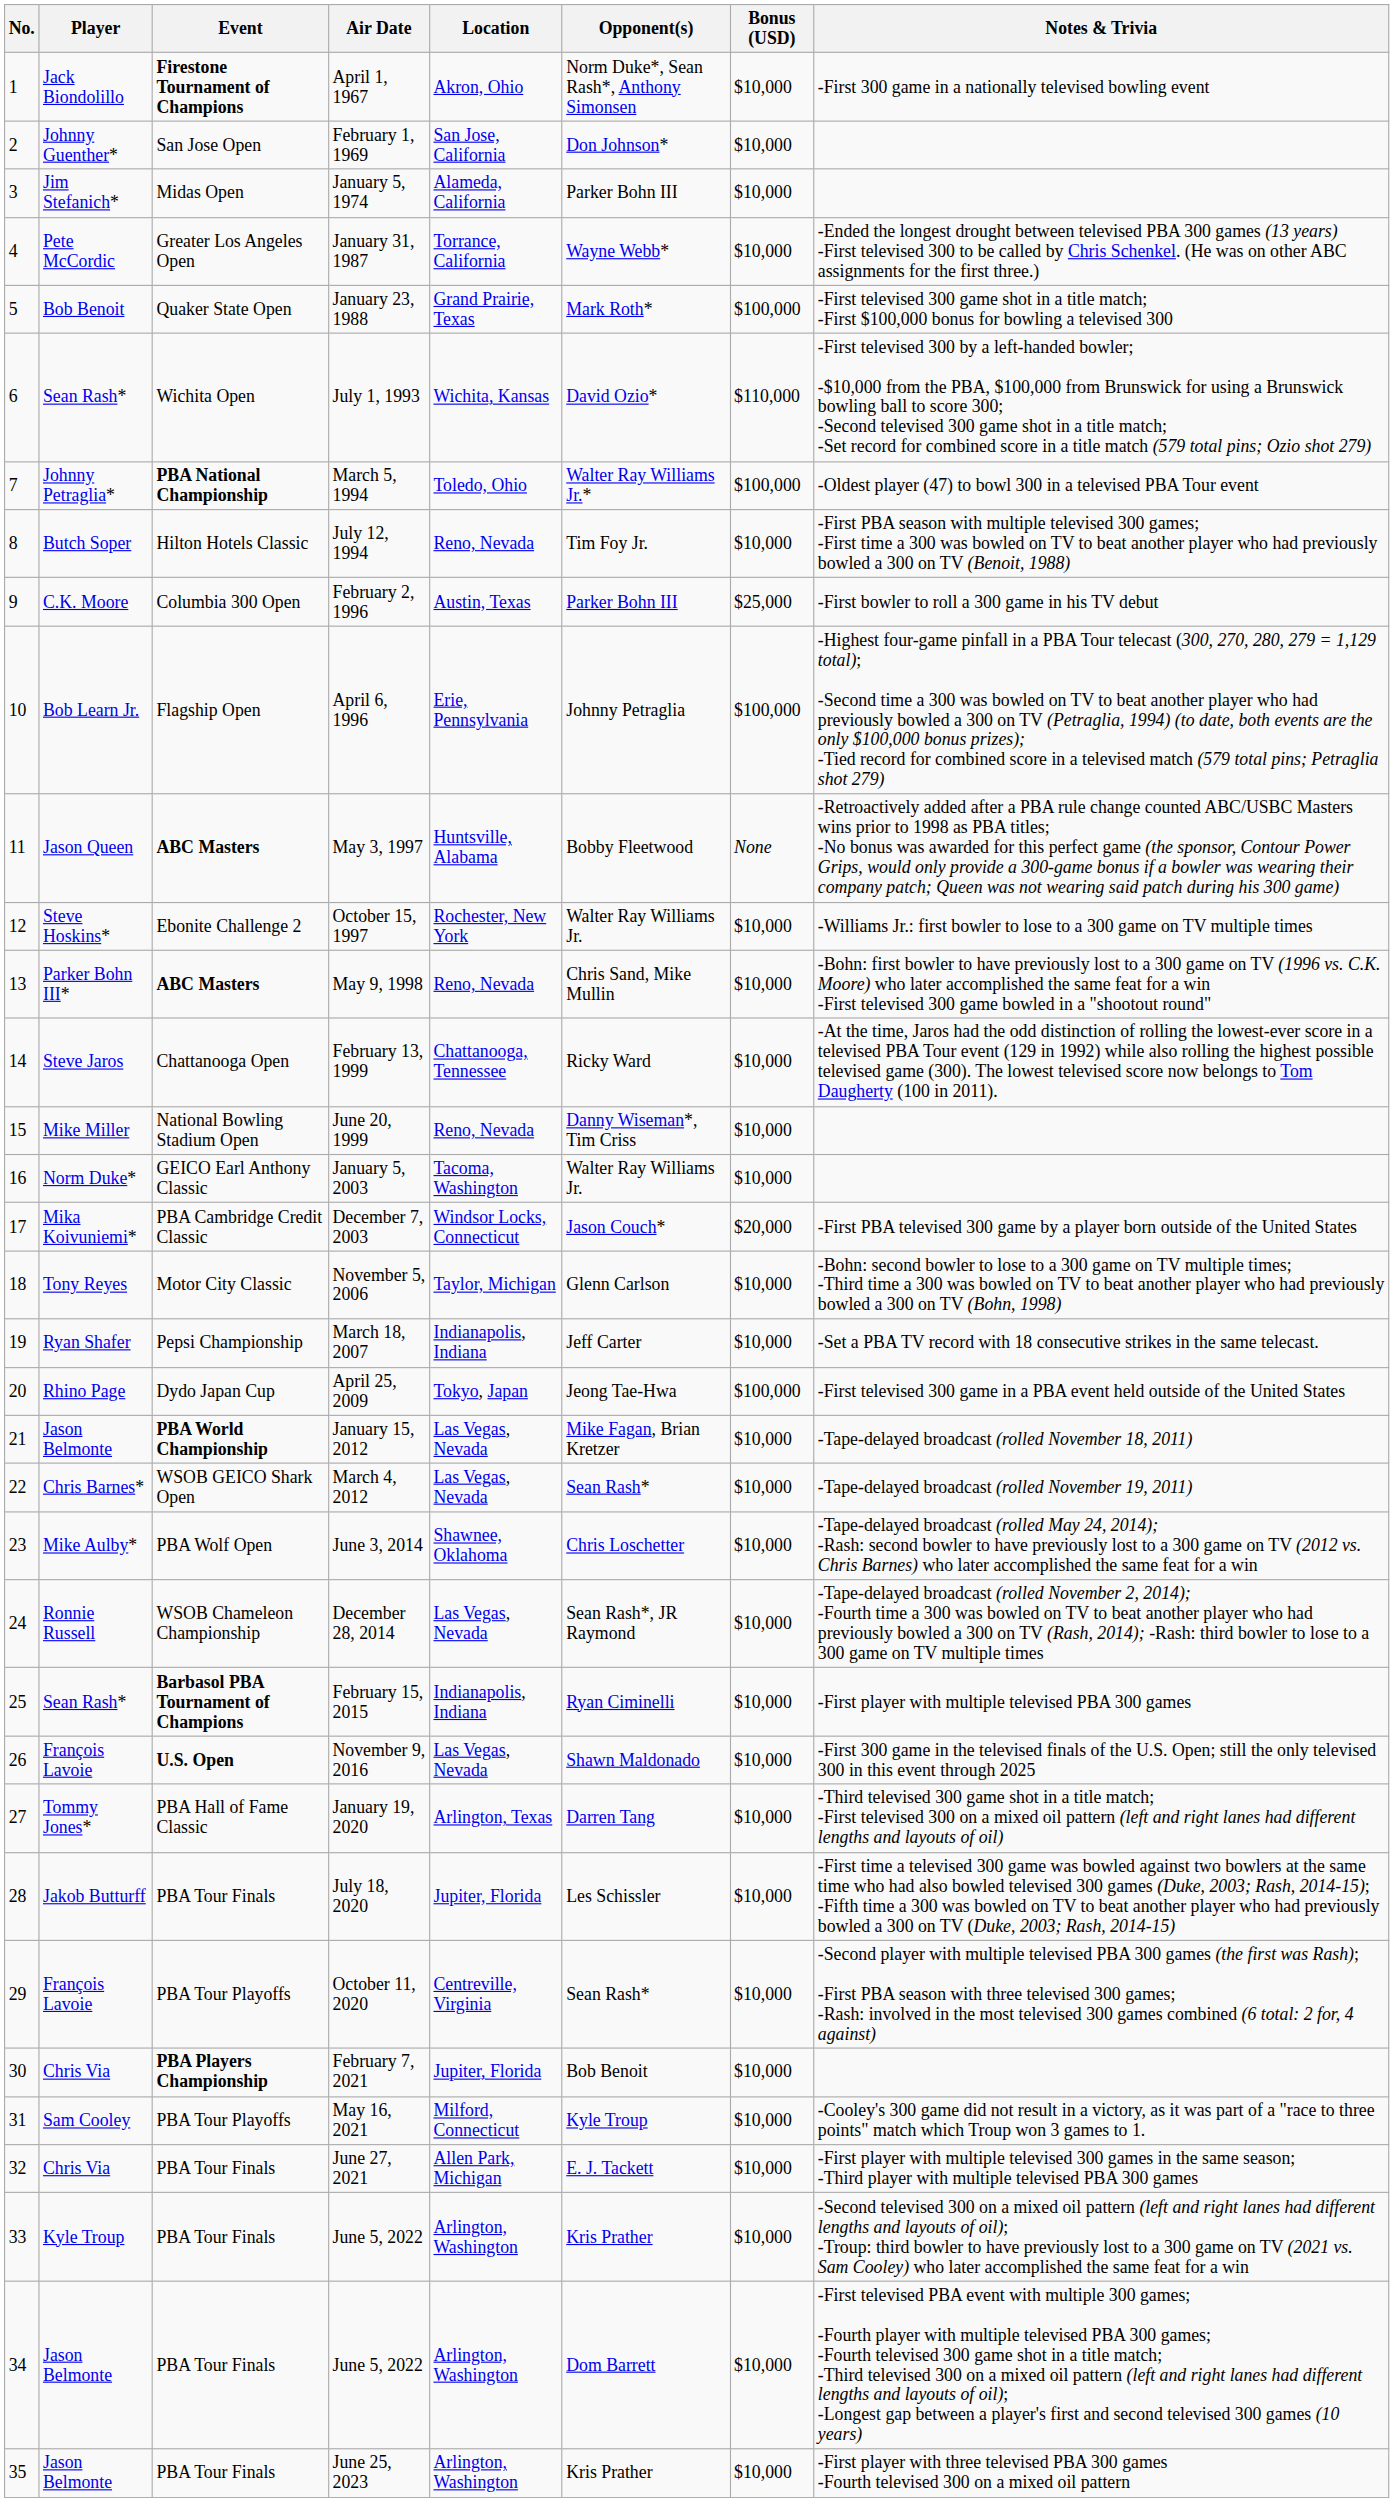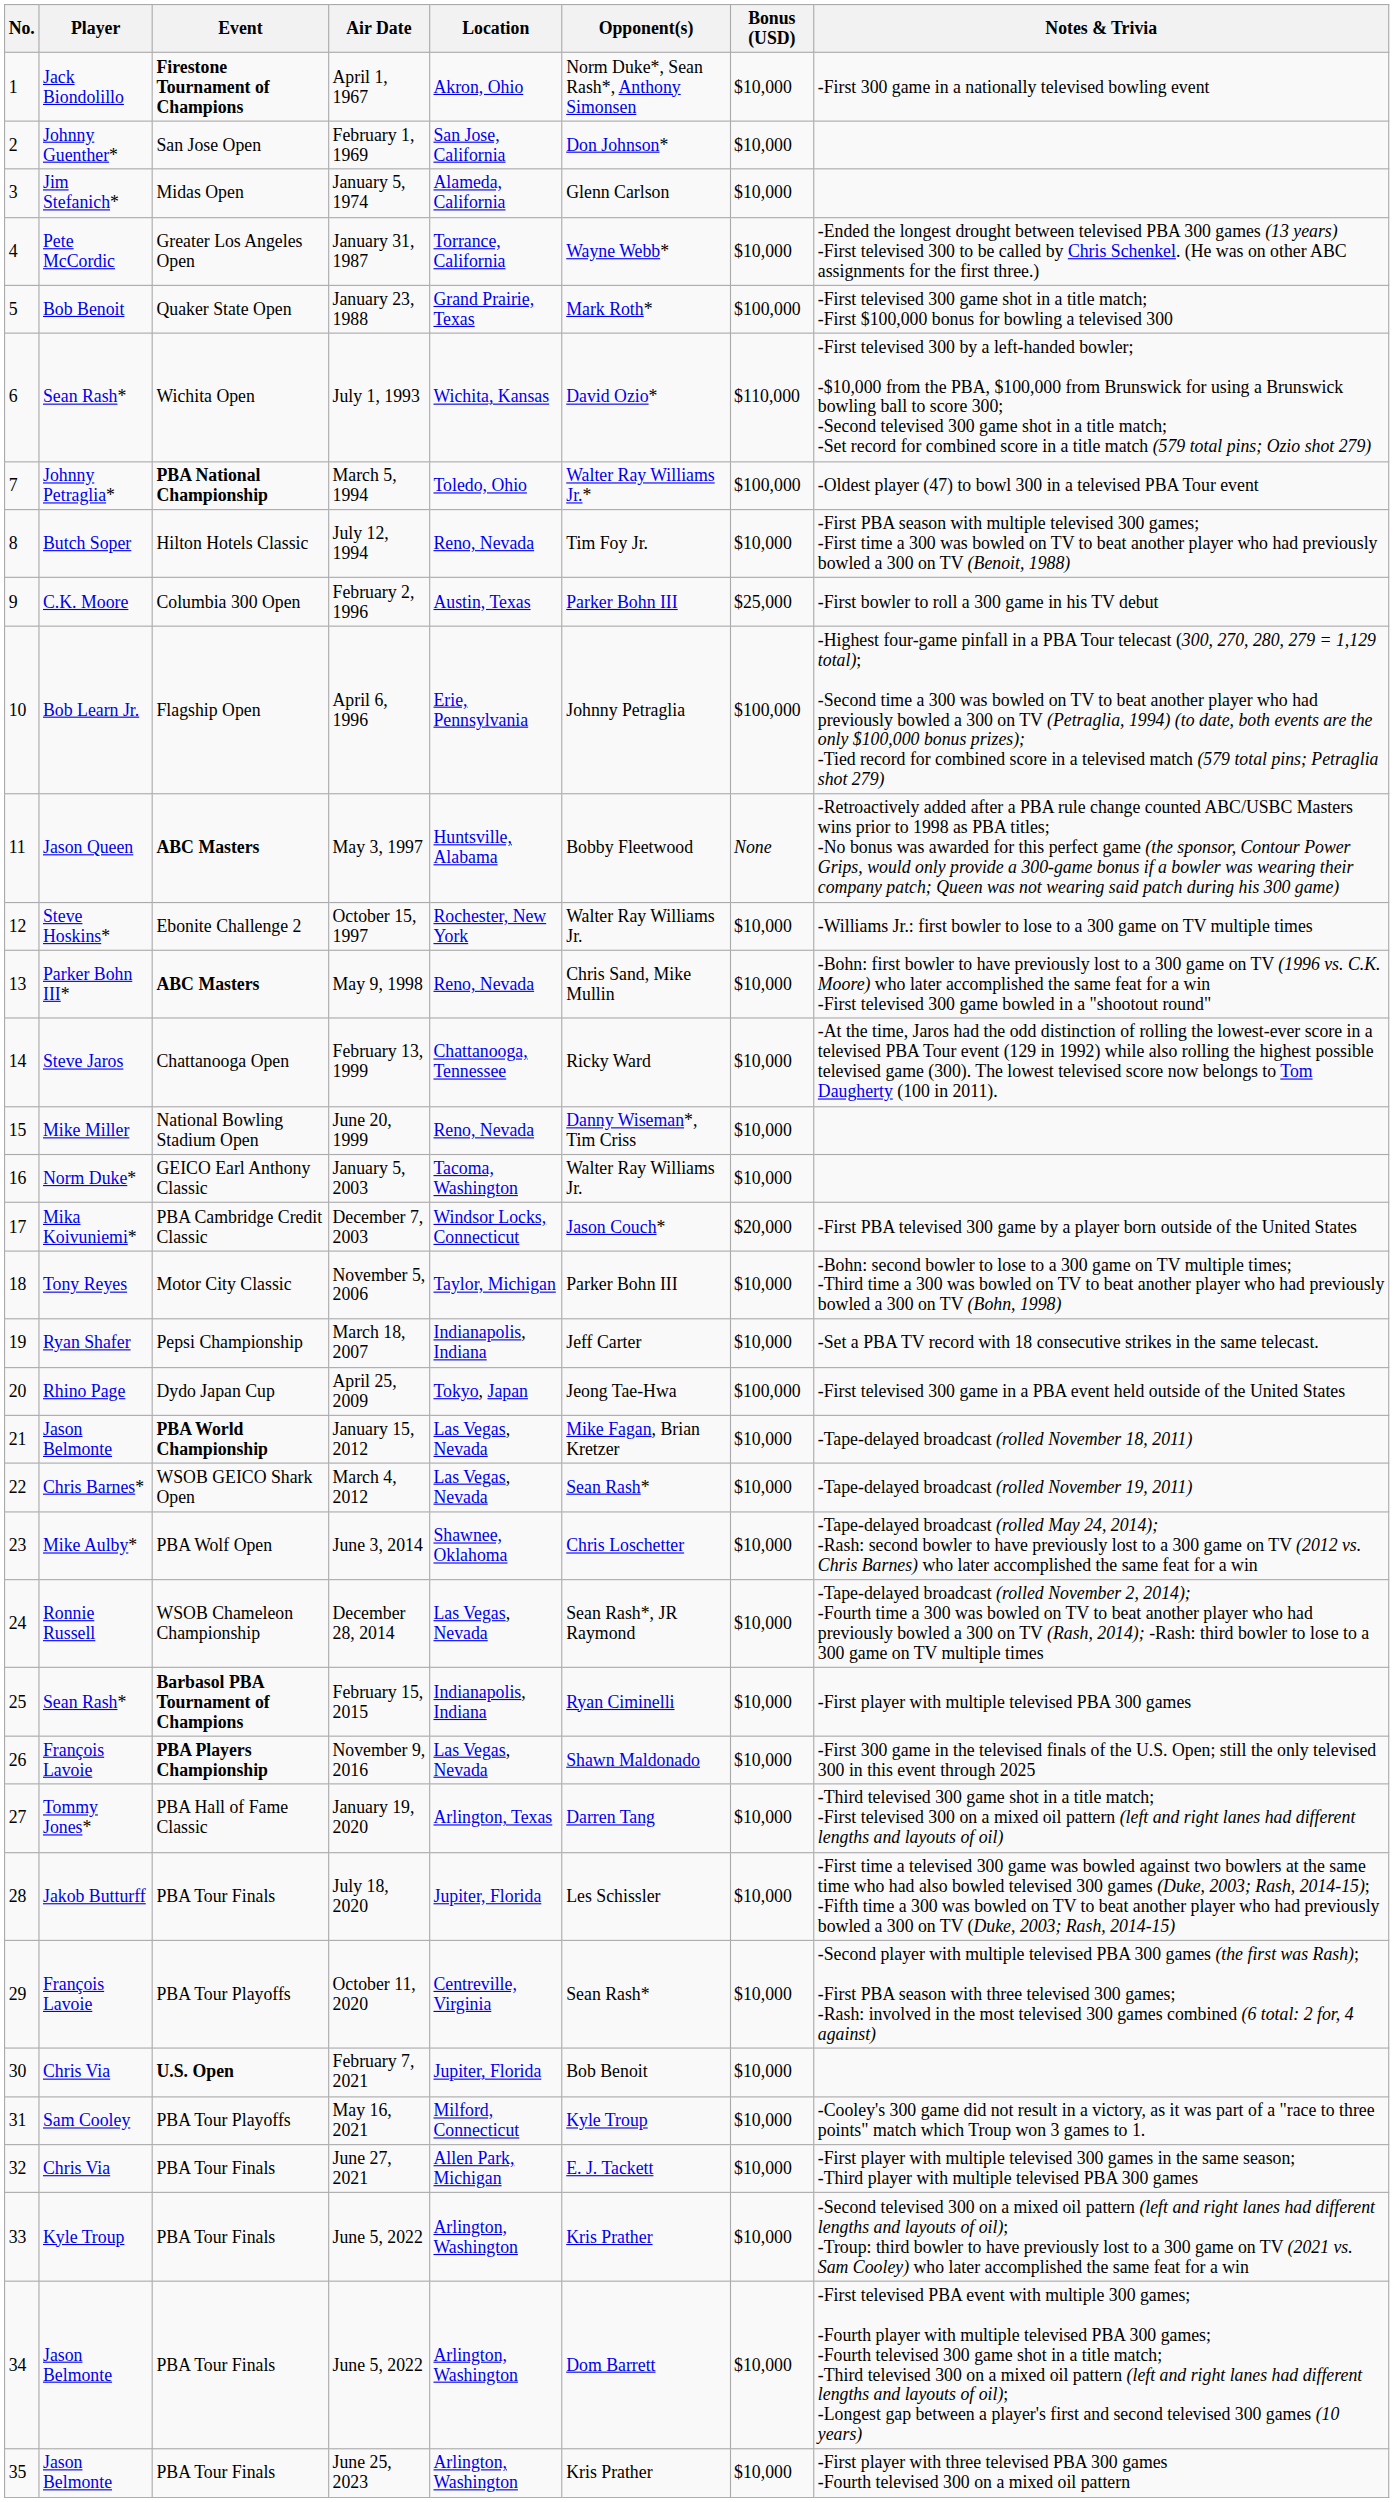January 5, 1974 | Opponent(s): Parker Bohn III -> Glenn Carlson
November 5, 2006 | Opponent(s): Glenn Carlson -> Parker Bohn III
November 9, 2016 | Event: U.S. Open -> PBA Players Championship
February 7, 2021 | Event: PBA Players Championship -> U.S. Open
